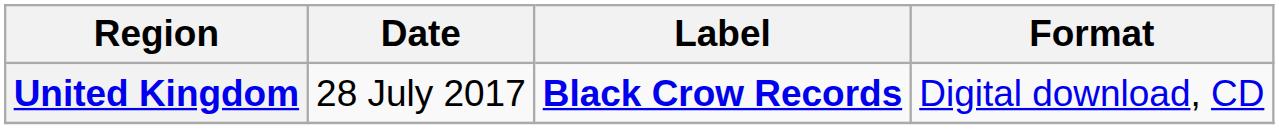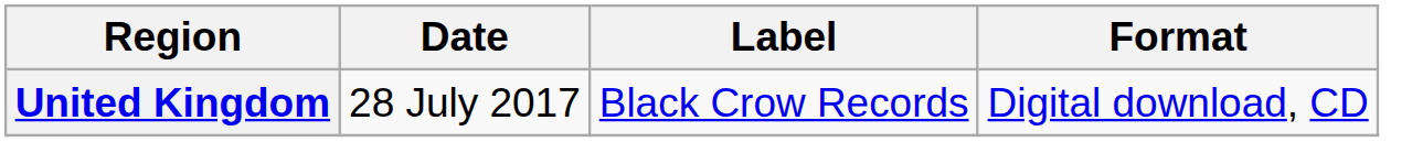United Kingdom | Label: bold -> normal
